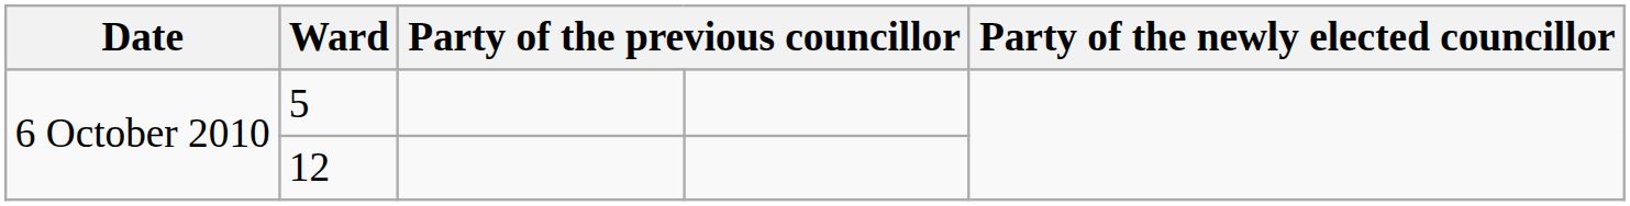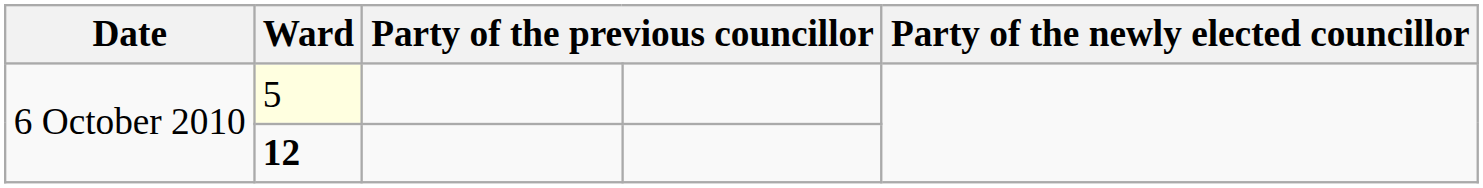5 | Ward: no background -> lightyellow background
12 | Ward: normal -> bold
